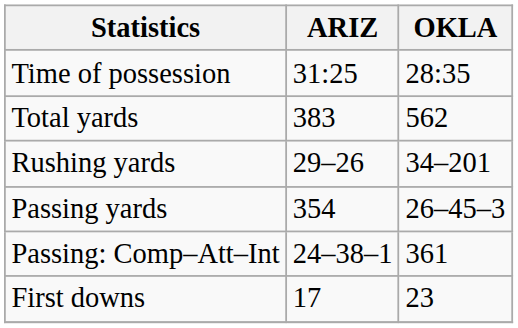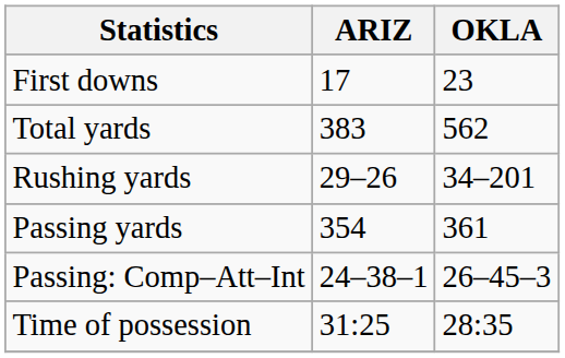rows swapped: First downs <-> Time of possession
Passing yards | OKLA: 26–45–3 -> 361
Passing: Comp–Att–Int | OKLA: 361 -> 26–45–3
